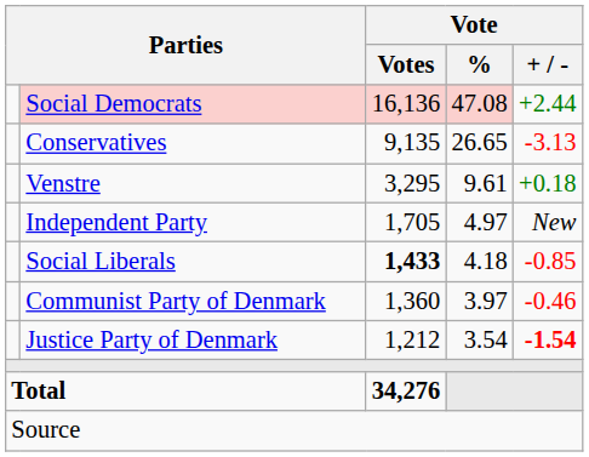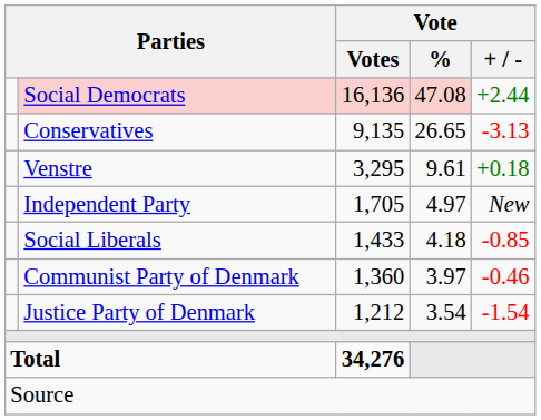Social Liberals | Vote / Votes: bold -> normal
Justice Party of Denmark | Vote / + / -: bold -> normal
